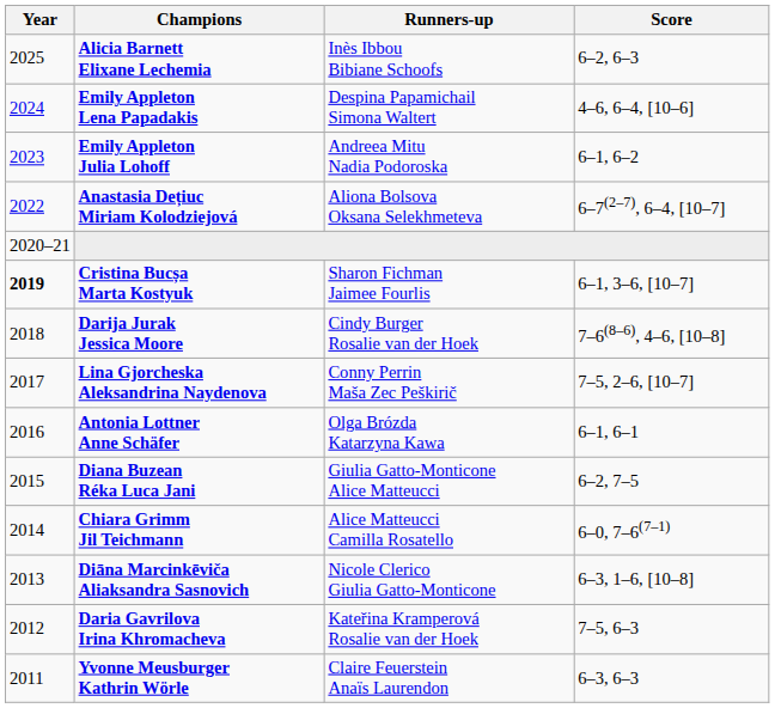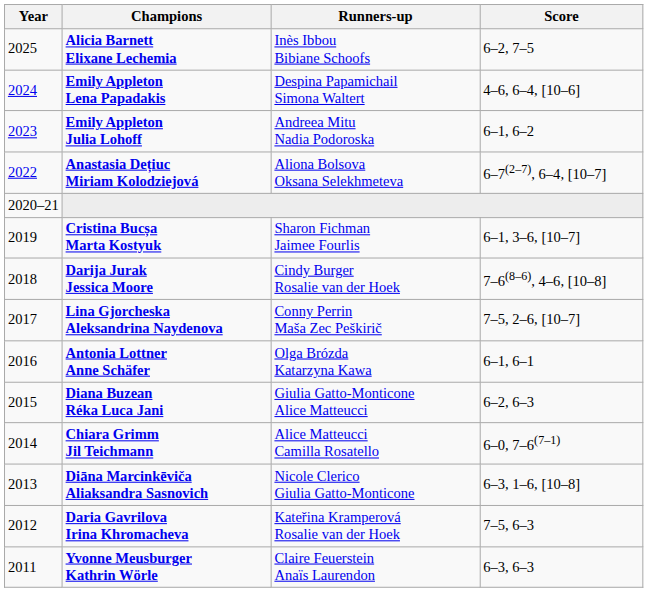Alicia Barnett Elixane Lechemia | Score: 6–2, 6–3 -> 6–2, 7–5
Cristina Bucșa Marta Kostyuk | Year: bold -> normal
Diana Buzean Réka Luca Jani | Score: 6–2, 7–5 -> 6–2, 6–3
